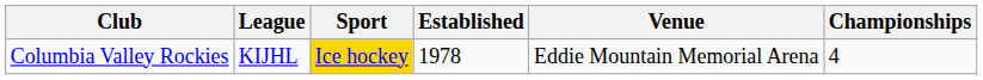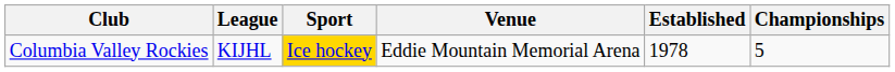columns swapped: Venue <-> Established
Columbia Valley Rockies | Championships: 4 -> 5
